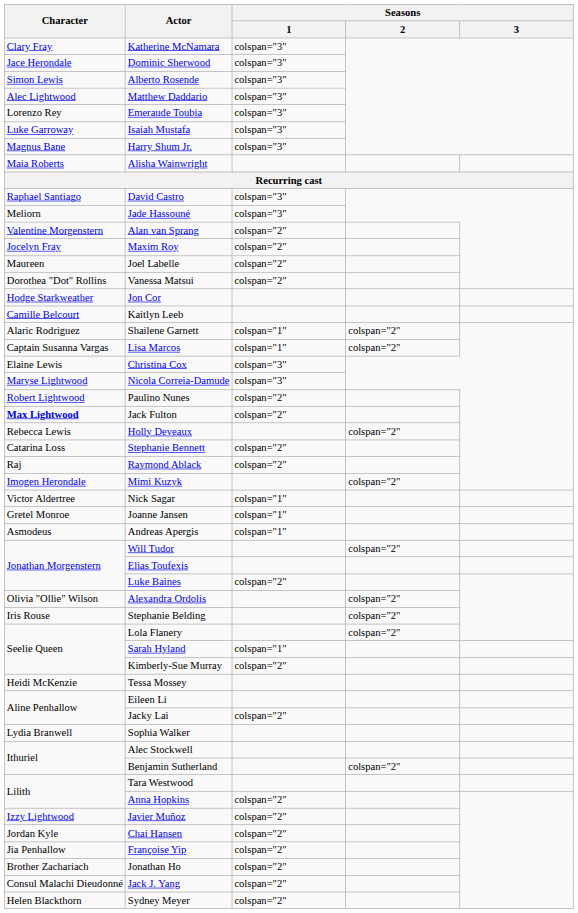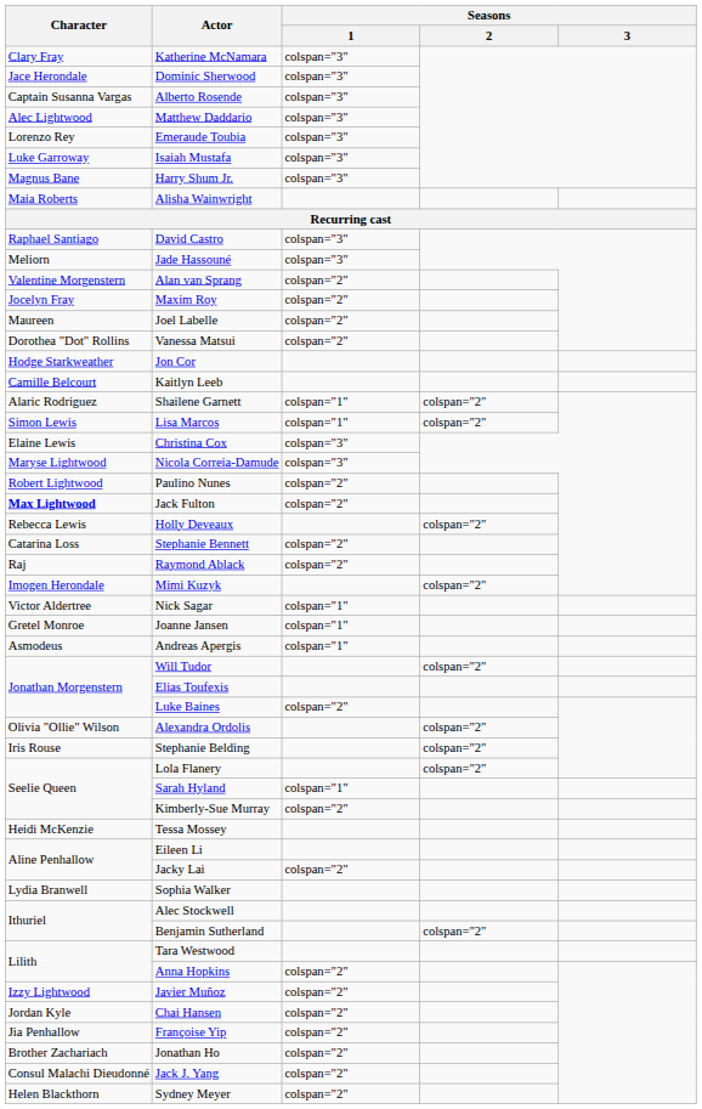Alberto Rosende | Character: Simon Lewis -> Captain Susanna Vargas
Lisa Marcos | Character: Captain Susanna Vargas -> Simon Lewis
